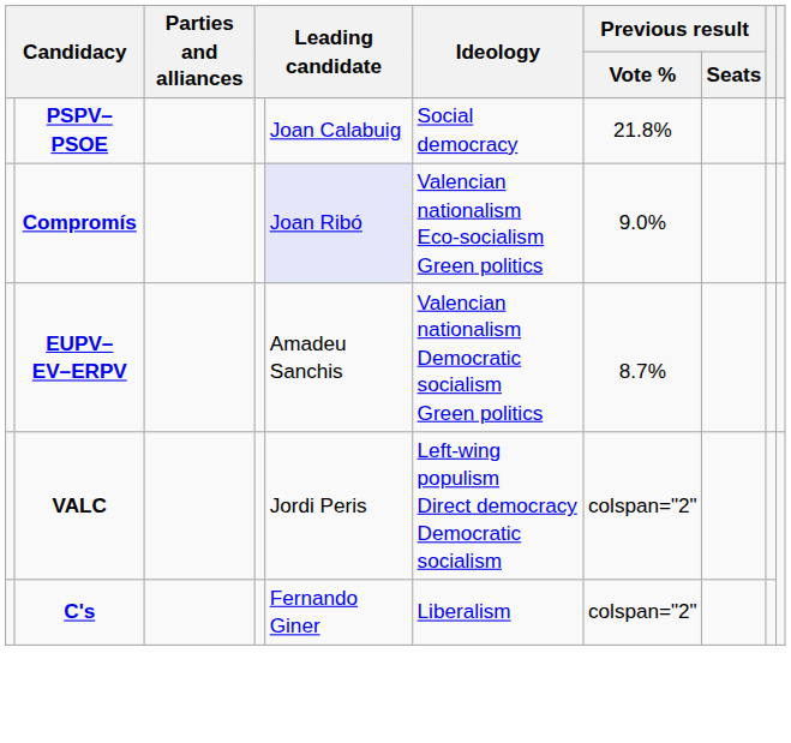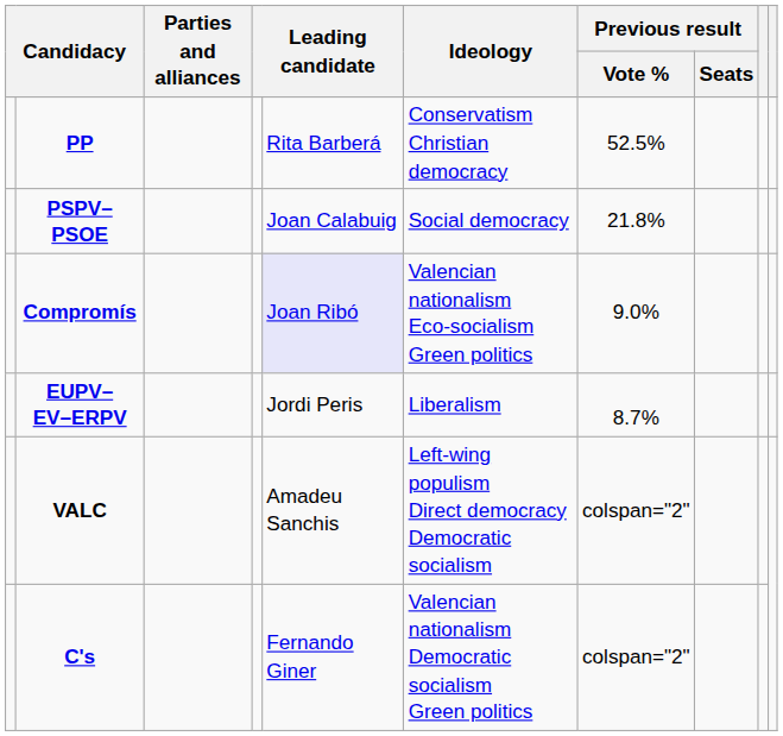+ row: PP | Rita Barberá | Conservatism Christian democracy | 52.5%
EUPV– EV–ERPV | column 5: Amadeu Sanchis -> Jordi Peris
EUPV– EV–ERPV | Ideology: Valencian nationalism Democratic socialism Green politics -> Liberalism
VALC | column 5: Jordi Peris -> Amadeu Sanchis
C's | Ideology: Liberalism -> Valencian nationalism Democratic socialism Green politics
